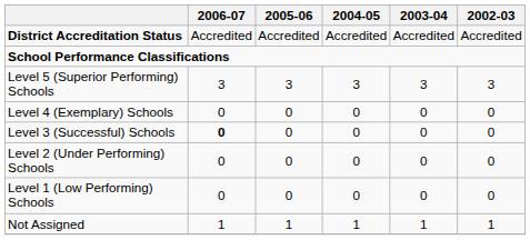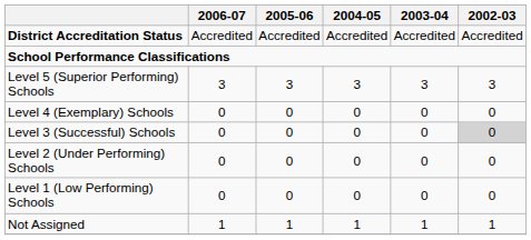Level 3 (Successful) Schools | 2006-07: bold -> normal
Level 3 (Successful) Schools | 2002-03: no background -> lightgrey background
